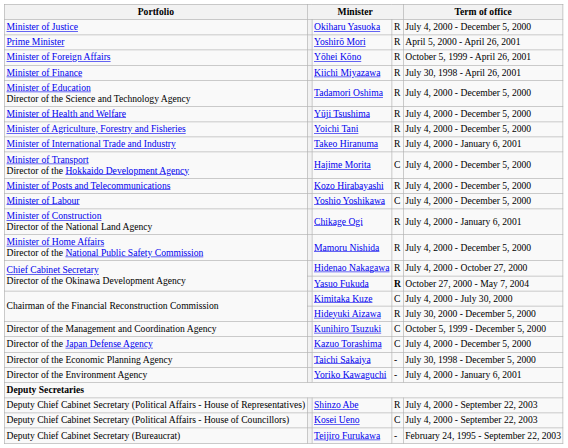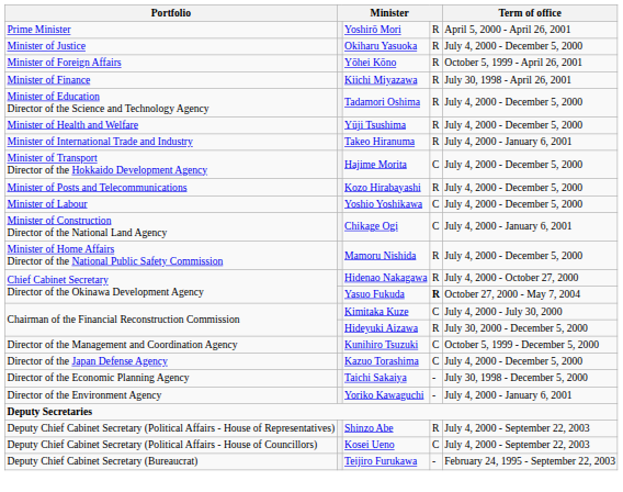rows swapped: Yoshirō Mori <-> Okiharu Yasuoka
- row: Minister of Agriculture, Forestry and Fisheries | Yoichi Tani | R | July 4, 2000 - December 5, 2000
Chikage Ogi | column 4: R -> C
